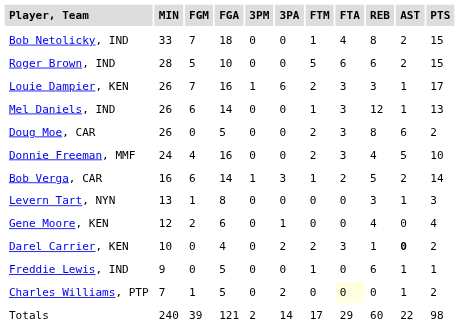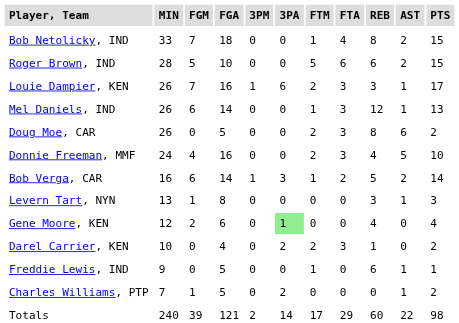Gene Moore, KEN | 3PA: no background -> lightgreen background
Darel Carrier, KEN | AST: bold -> normal
Charles Williams, PTP | FTA: lightyellow background -> no background
